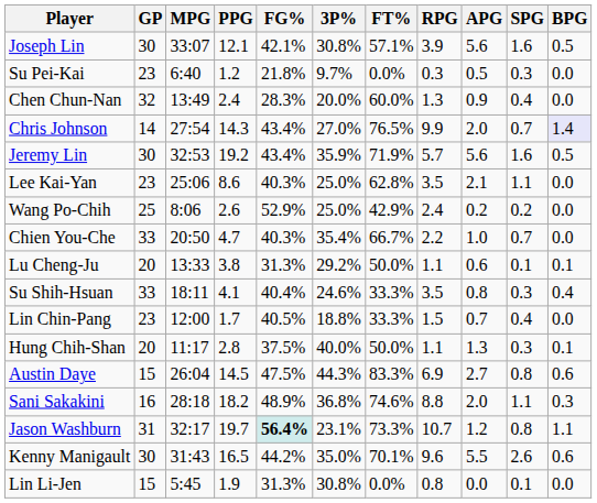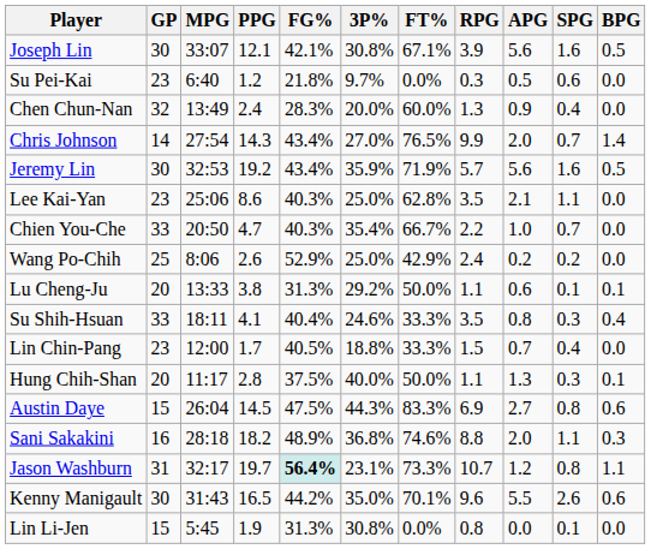Joseph Lin | FT%: 57.1% -> 67.1%
Su Pei-Kai | SPG: 0.3 -> 0.6
Chris Johnson | BPG: lavender background -> no background
rows swapped: Chien You-Che <-> Wang Po-Chih
